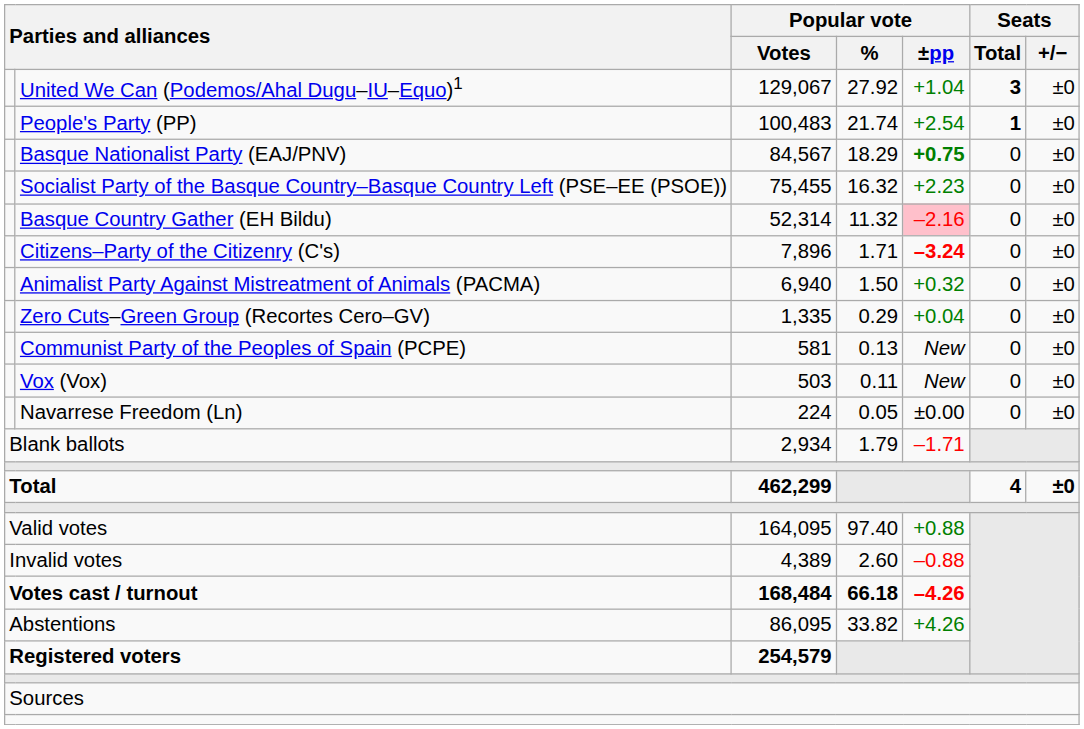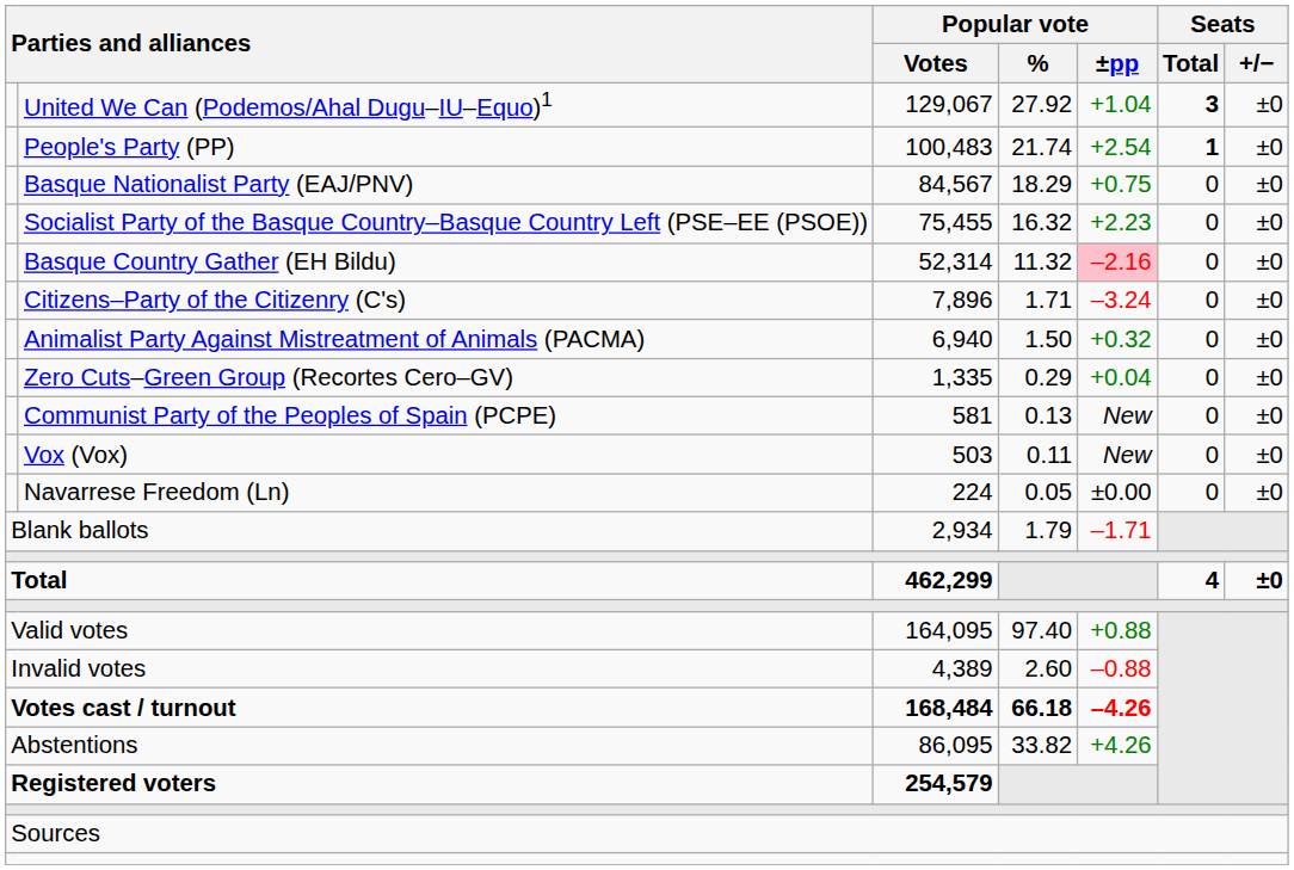Basque Nationalist Party (EAJ/PNV) | Popular vote / ±pp: bold -> normal
Citizens–Party of the Citizenry (C's) | Popular vote / ±pp: bold -> normal
